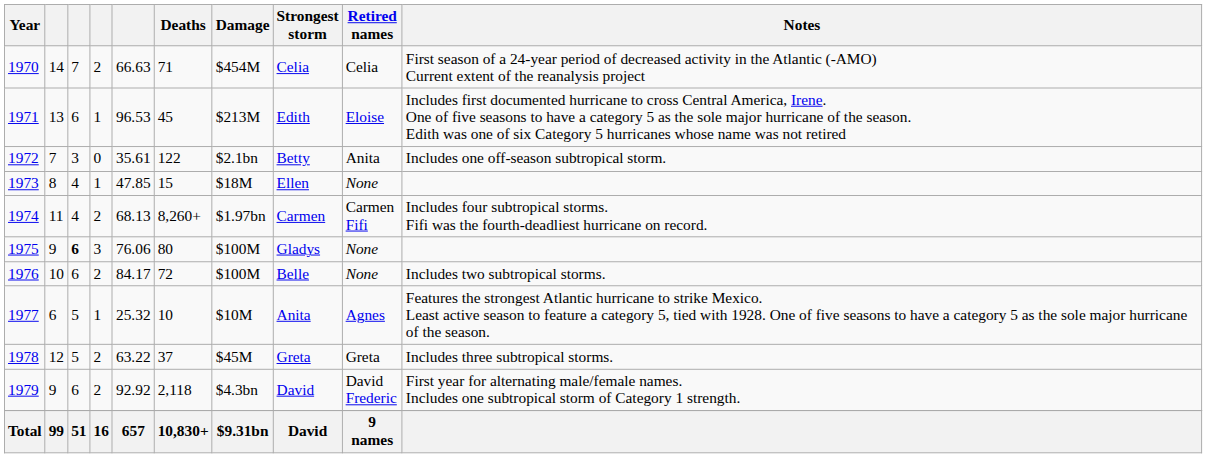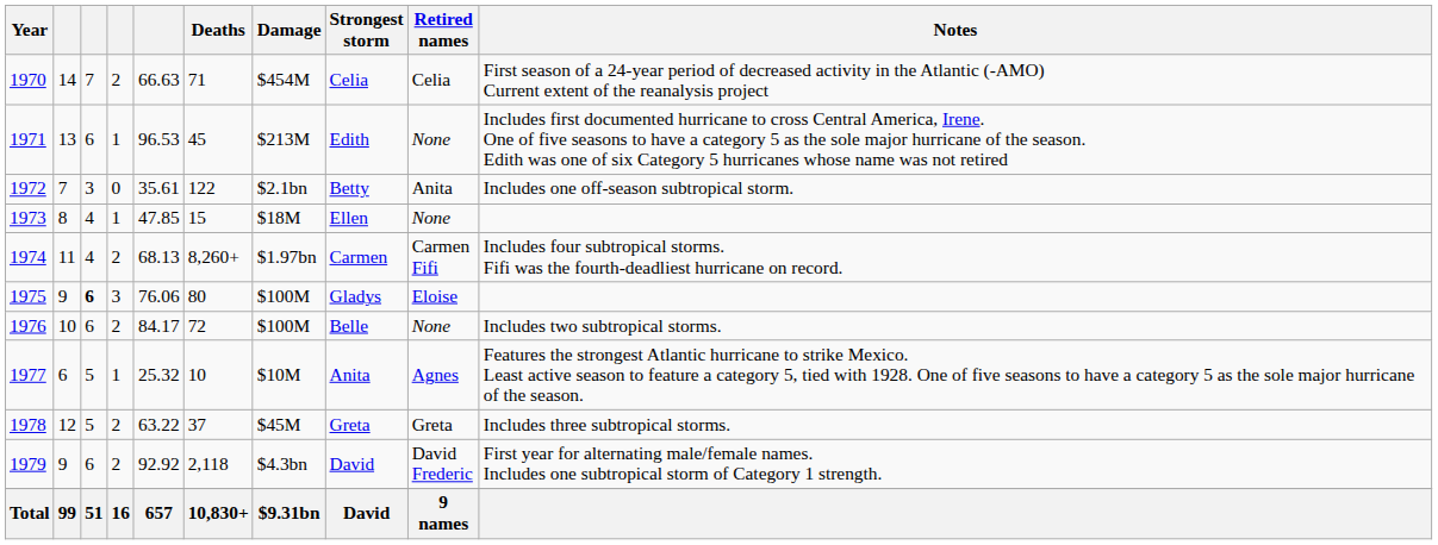1971 | Retired names: Eloise -> None
1975 | Retired names: None -> Eloise
